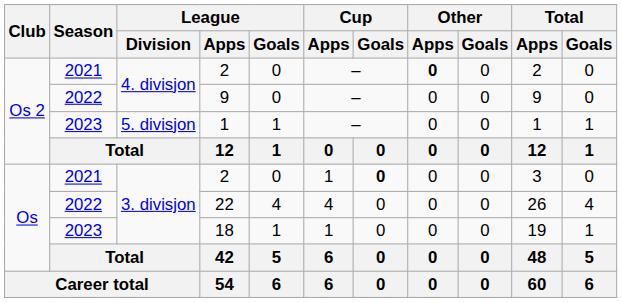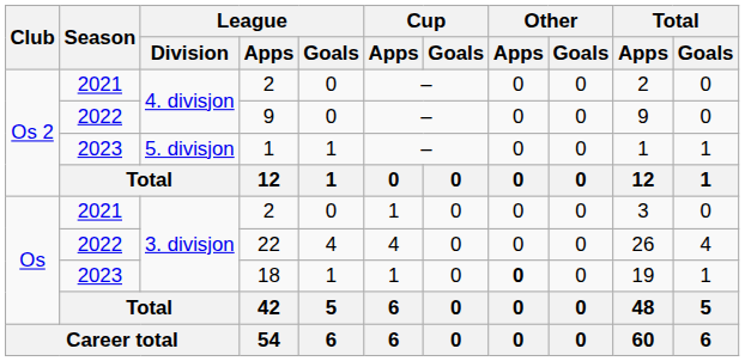4. divisjon / 2 | Other / Apps: bold -> normal
3. divisjon / 2 | Cup / Goals: bold -> normal
18 | Other / Apps: normal -> bold
